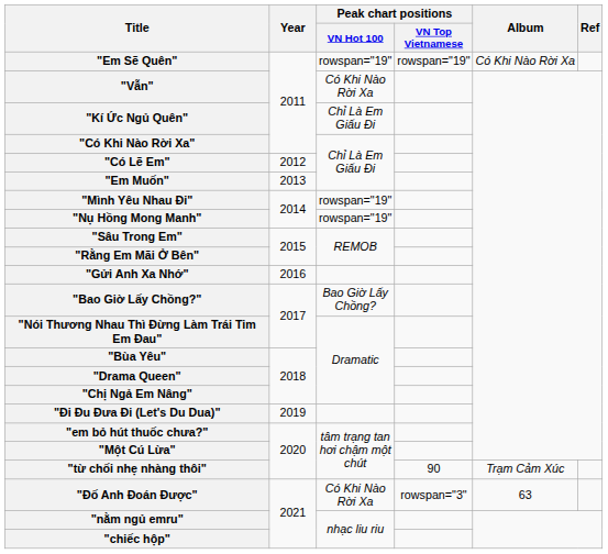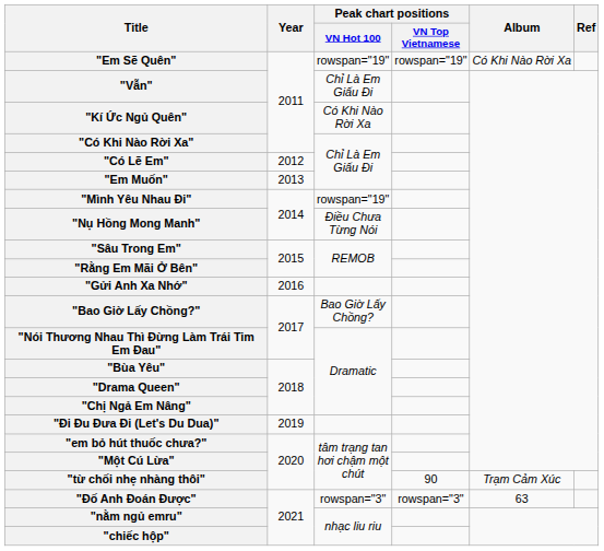"Vẫn" | Peak chart positions / VN Hot 100: Có Khi Nào Rời Xa -> Chỉ Là Em Giấu Đi
"Kí Ức Ngủ Quên" | Peak chart positions / VN Hot 100: Chỉ Là Em Giấu Đi -> Có Khi Nào Rời Xa
"Nụ Hồng Mong Manh" | Peak chart positions / VN Hot 100: rowspan="19" -> Điều Chưa Từng Nói
"Đố Anh Đoán Được" | Peak chart positions / VN Hot 100: Có Khi Nào Rời Xa -> rowspan="3"
